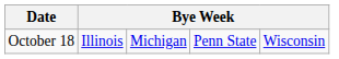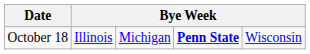October 18 | column 4: normal -> bold
